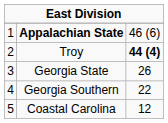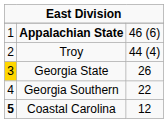Troy | column 3: bold -> normal
Georgia State | column 1: no background -> gold background
Coastal Carolina | column 1: normal -> bold
